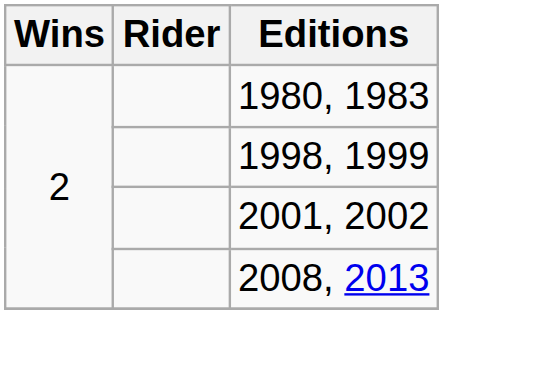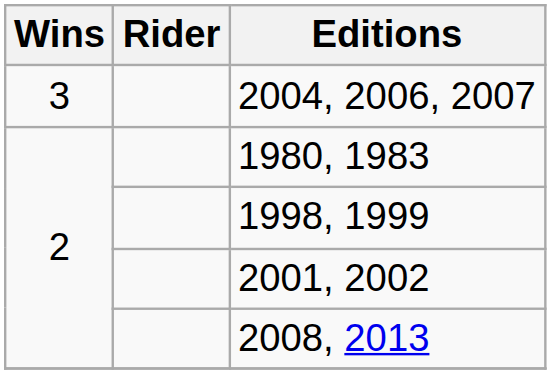+ row: 3 | 2004, 2006, 2007
